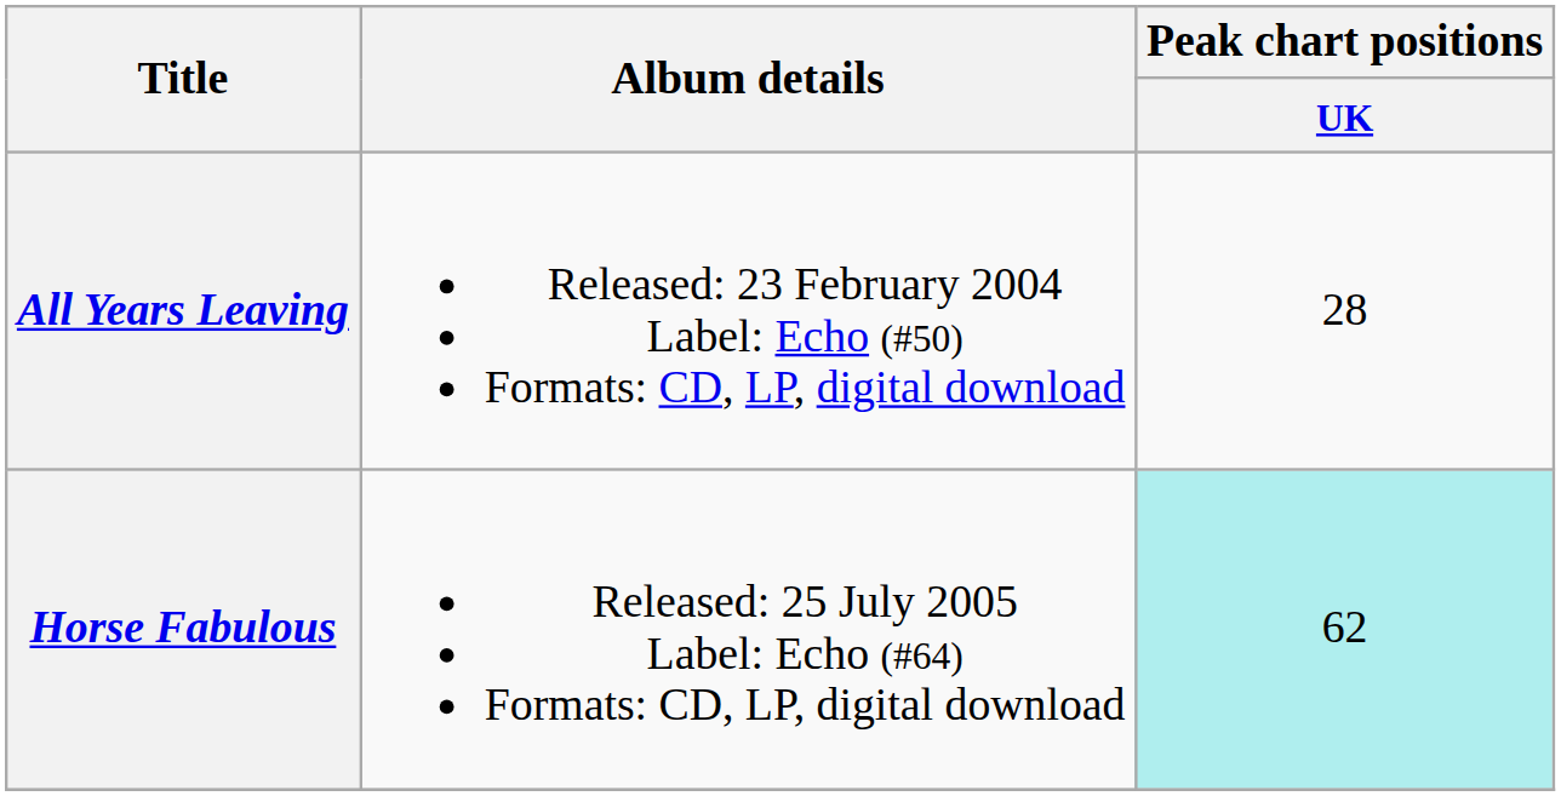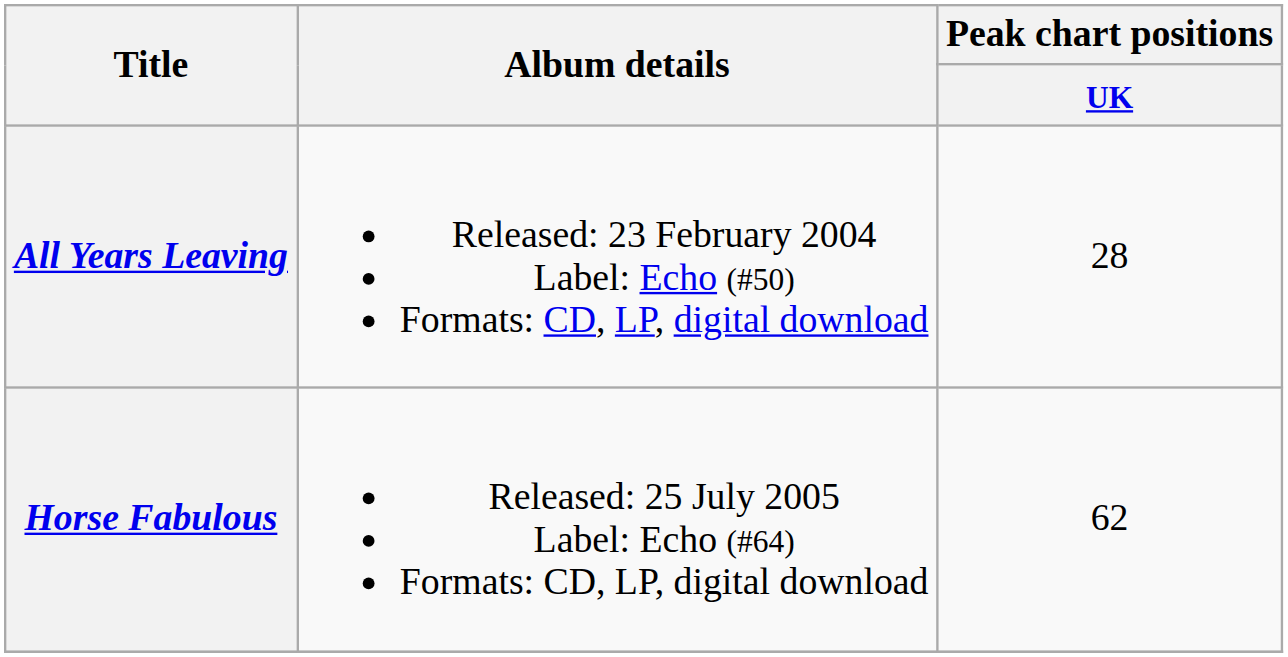Horse Fabulous | Peak chart positions / UK: paleturquoise background -> no background
